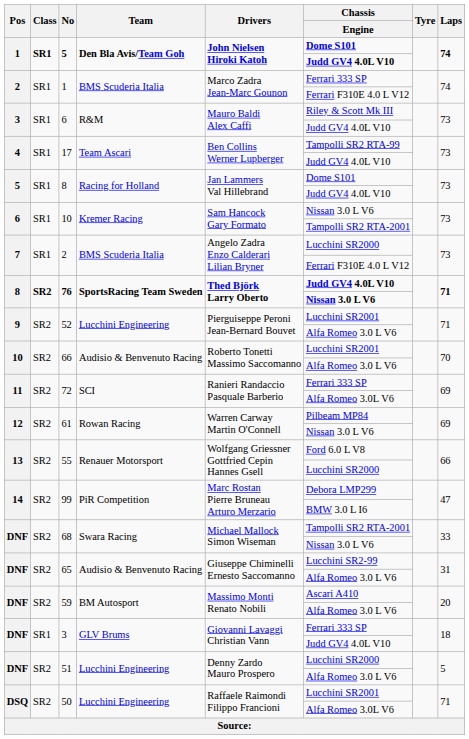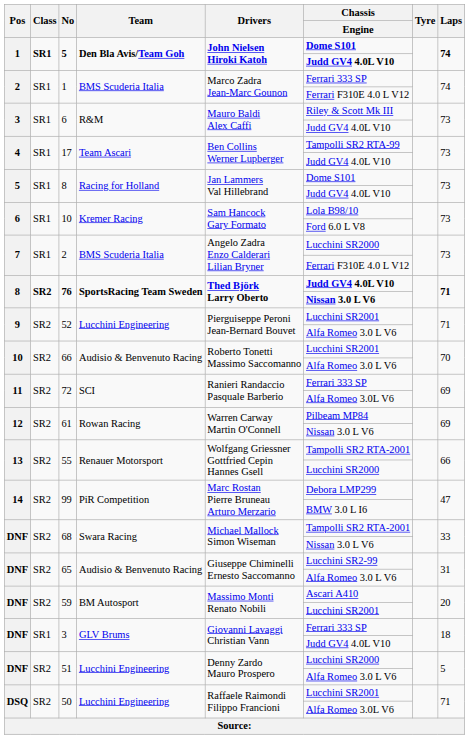row 13 | Chassis / Engine: Nissan 3.0 L V6 -> Lola B98/10
row 14 | Chassis / Engine: Tampolli SR2 RTA-2001 -> Ford 6.0 L V8
row 27 | Chassis / Engine: Ford 6.0 L V8 -> Tampolli SR2 RTA-2001
row 36 | Chassis / Engine: Alfa Romeo 3.0 L V6 -> Lucchini SR2001
